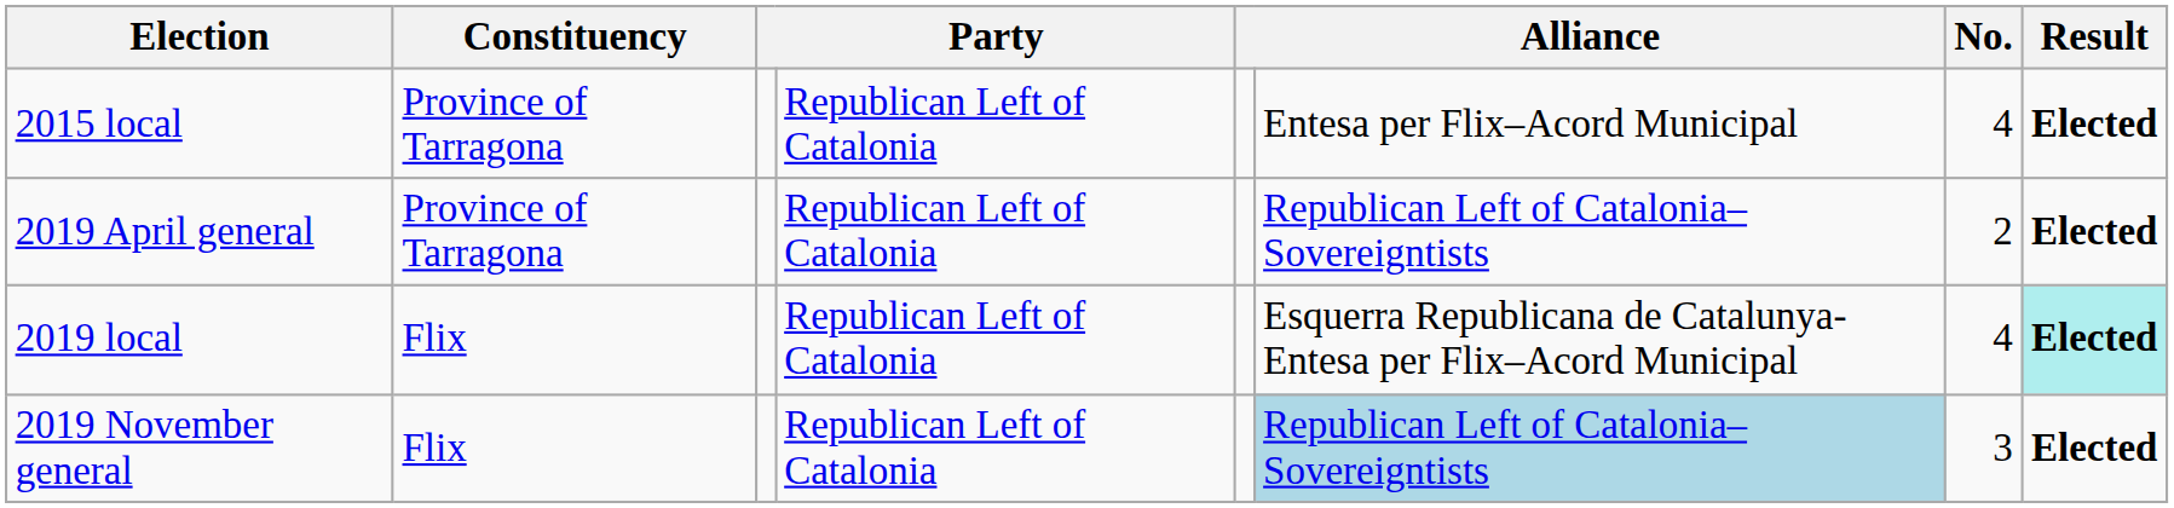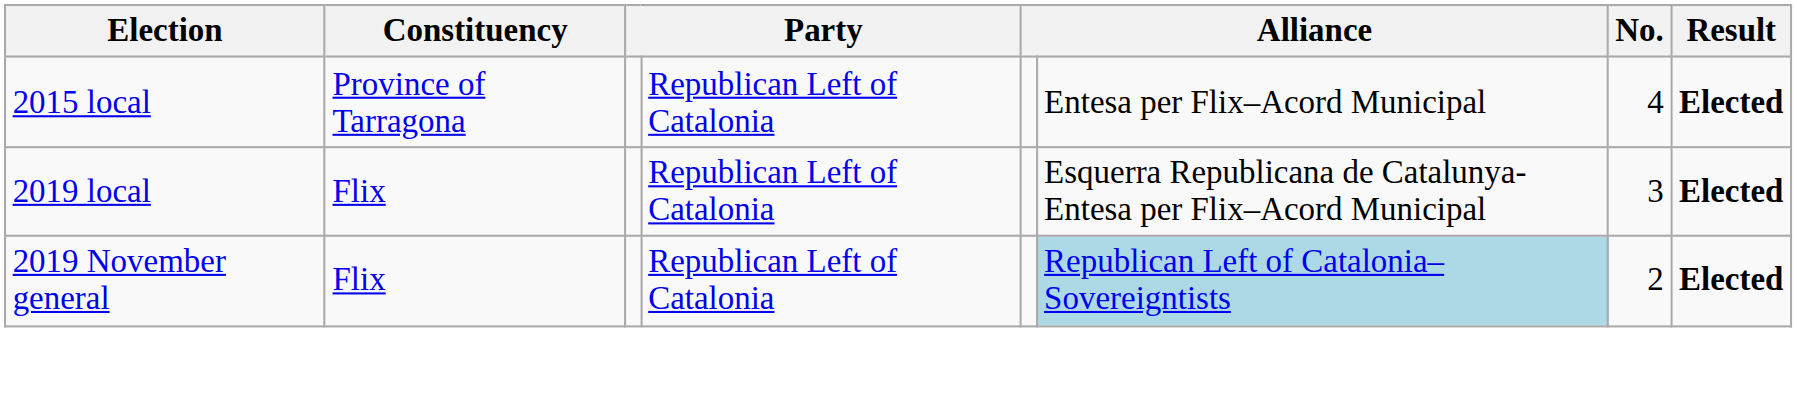- row: 2019 April general | Province of Tarragona | Republican Left of Catalonia | Republican Left of Catalonia–Sovereigntists | 2 | Elected
2019 local | No.: 4 -> 3
2019 local | Result: paleturquoise background -> no background
2019 November general | No.: 3 -> 2
